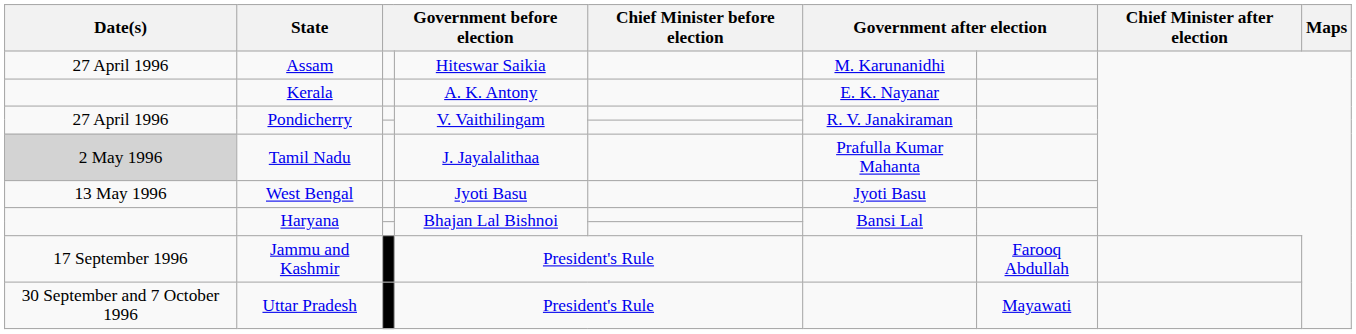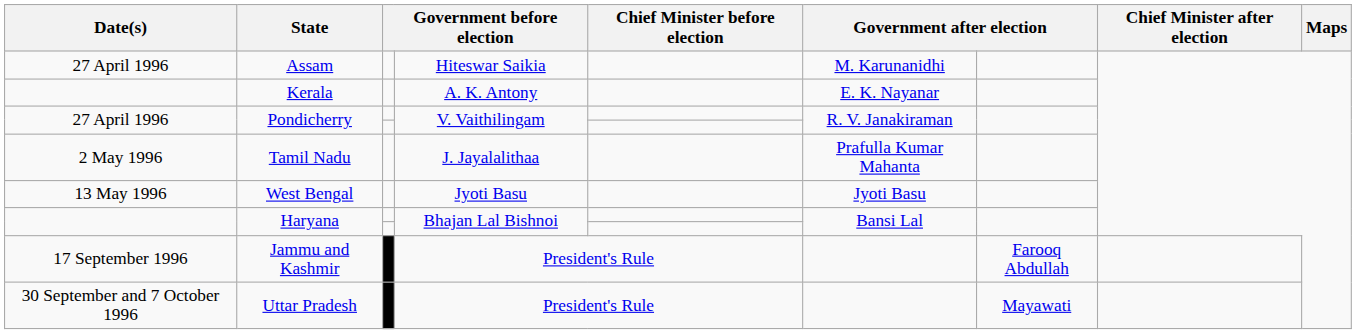Tamil Nadu | Date(s): lightgrey background -> no background
